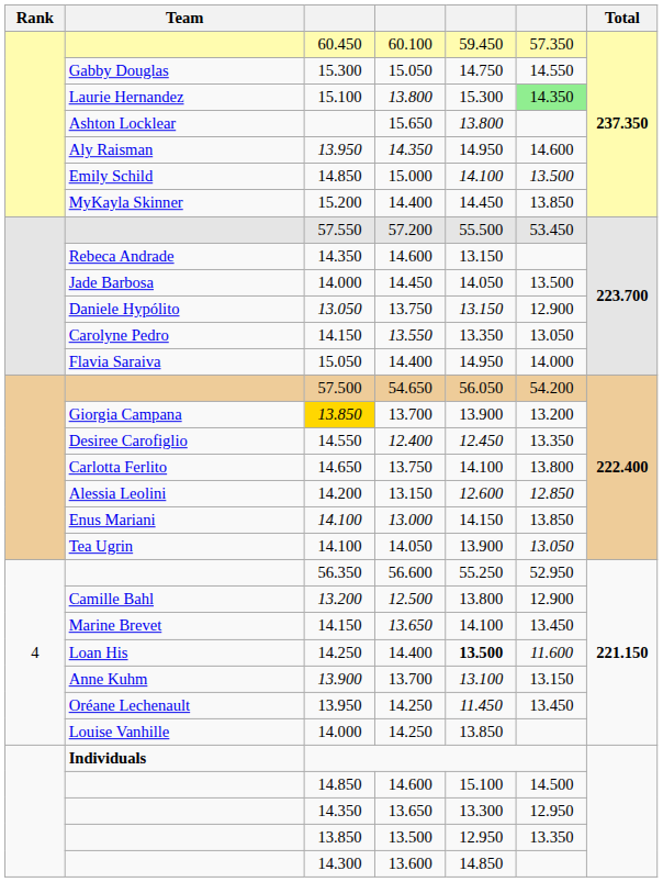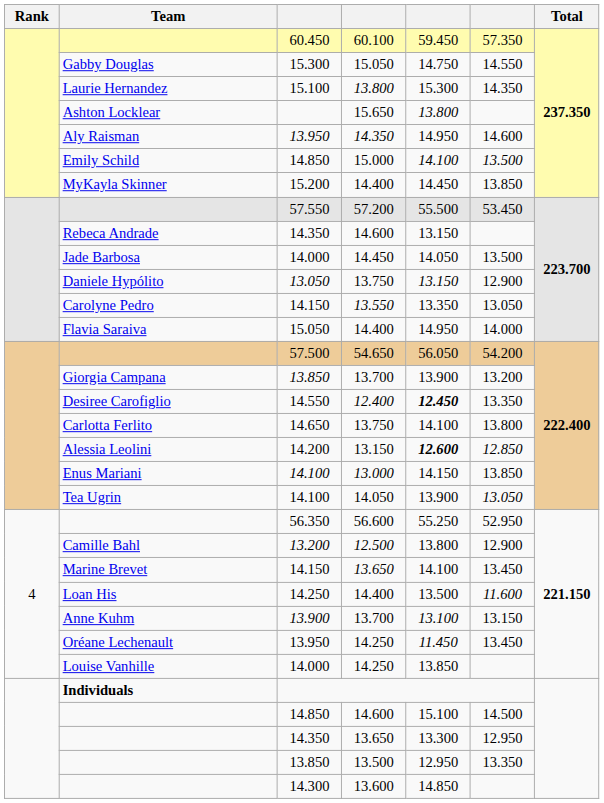Laurie Hernandez | column 6: lightgreen background -> no background
Giorgia Campana | column 3: gold background -> no background
Desiree Carofiglio | column 5: normal -> bold
Alessia Leolini | column 5: normal -> bold
Loan His | column 5: bold -> normal
